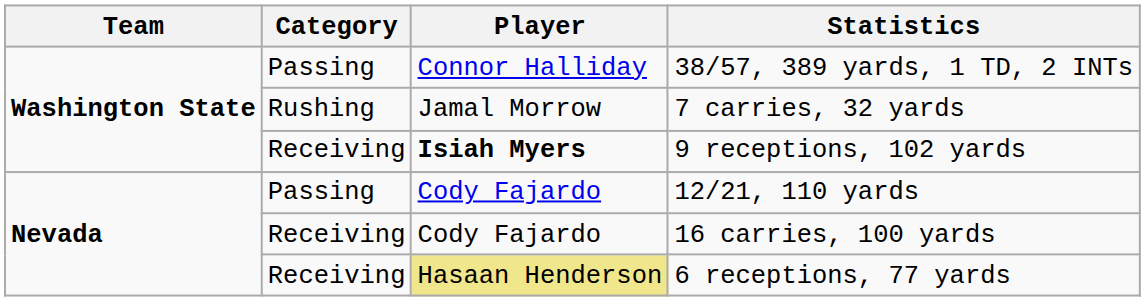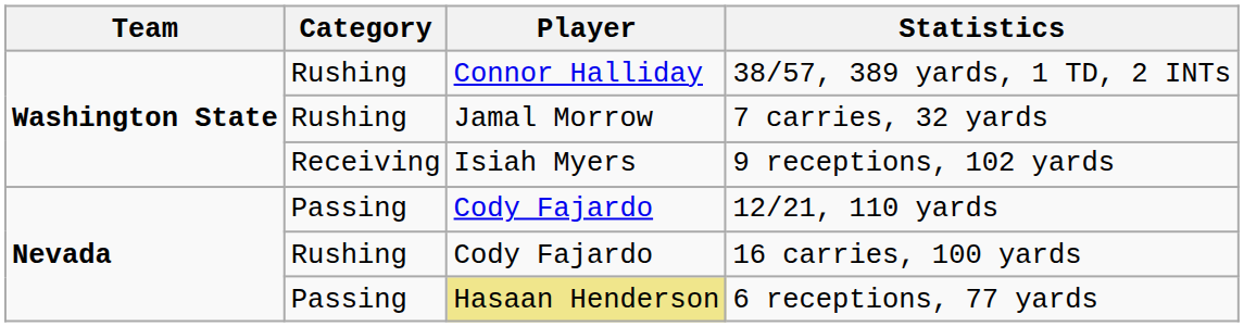38/57, 389 yards, 1 TD, 2 INTs | Category: Passing -> Rushing
9 receptions, 102 yards | Player: bold -> normal
16 carries, 100 yards | Category: Receiving -> Rushing
6 receptions, 77 yards | Category: Receiving -> Passing
